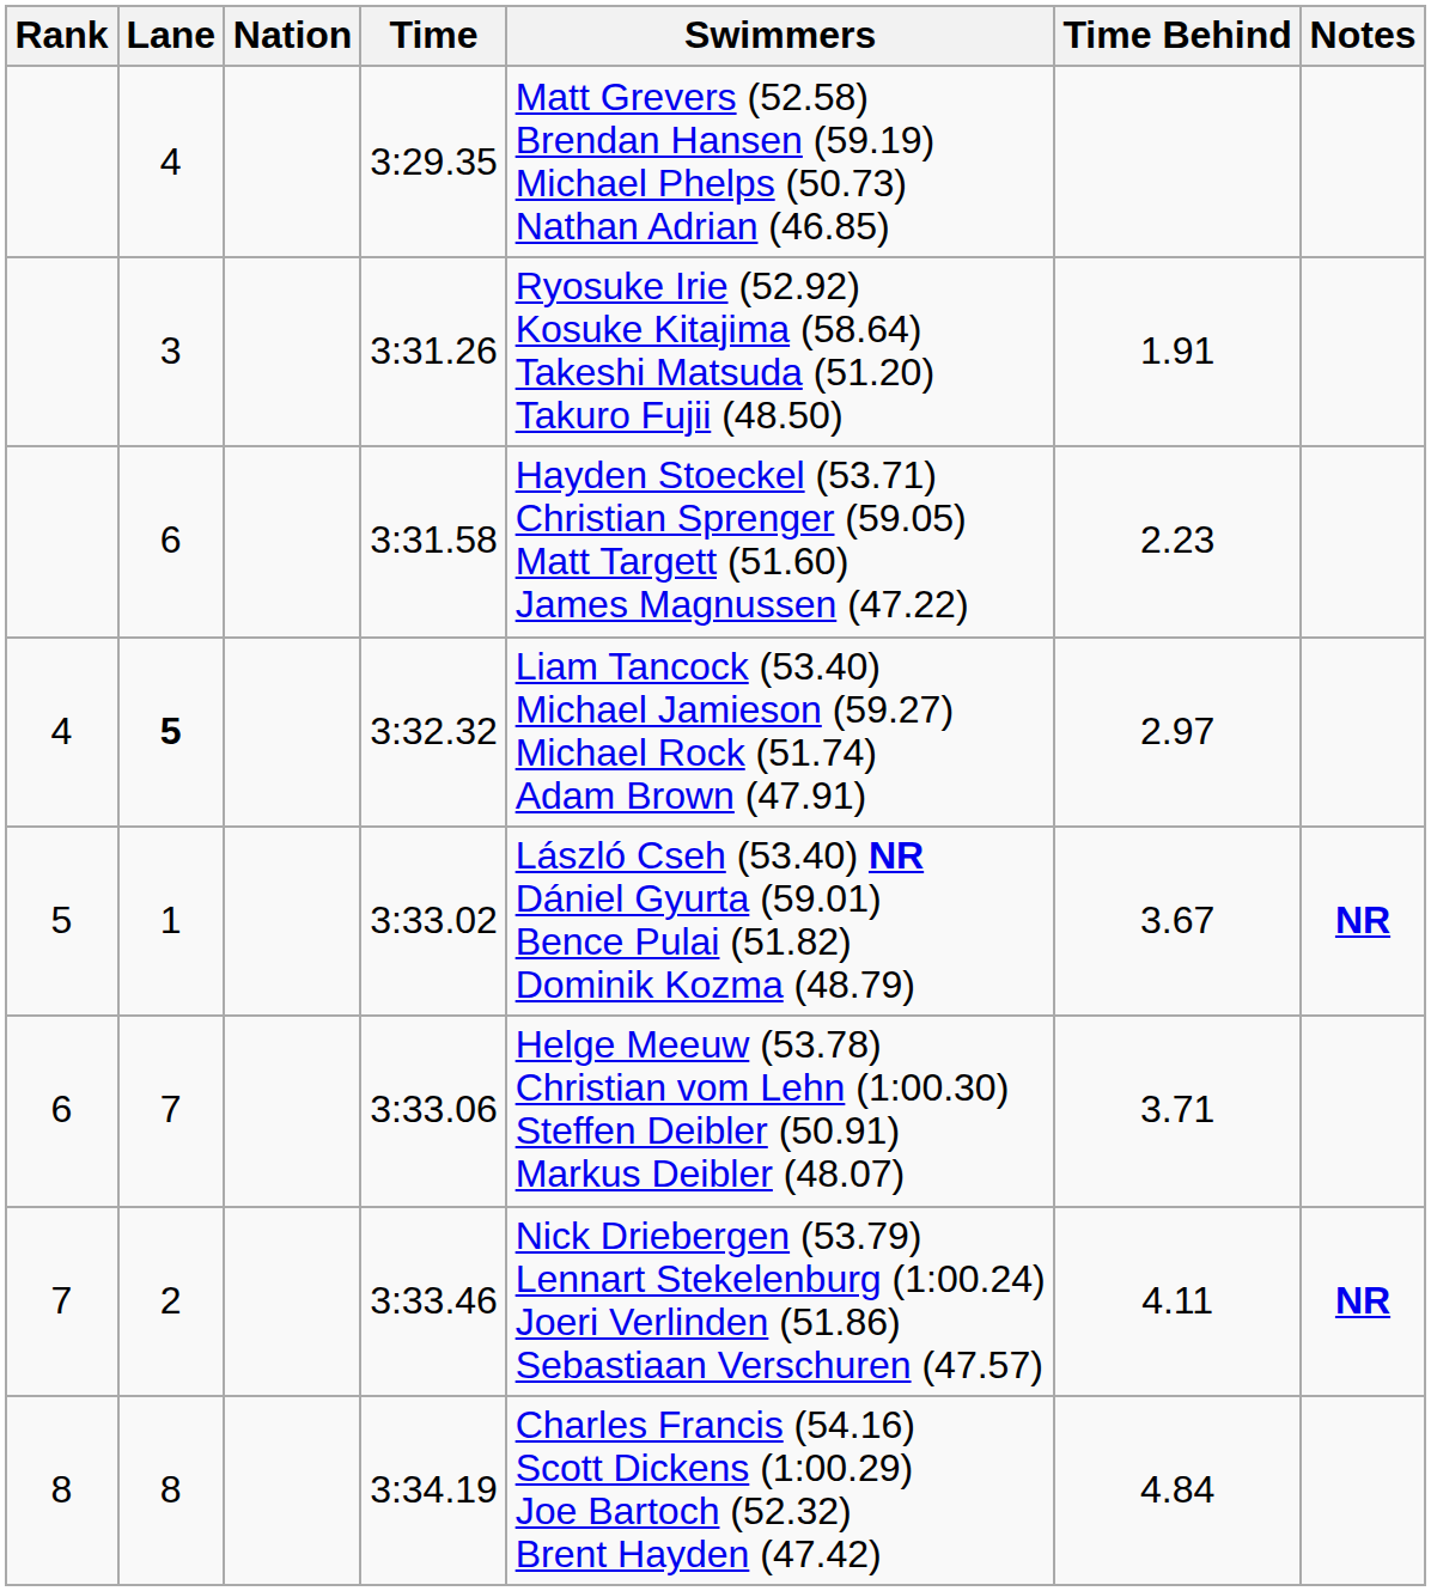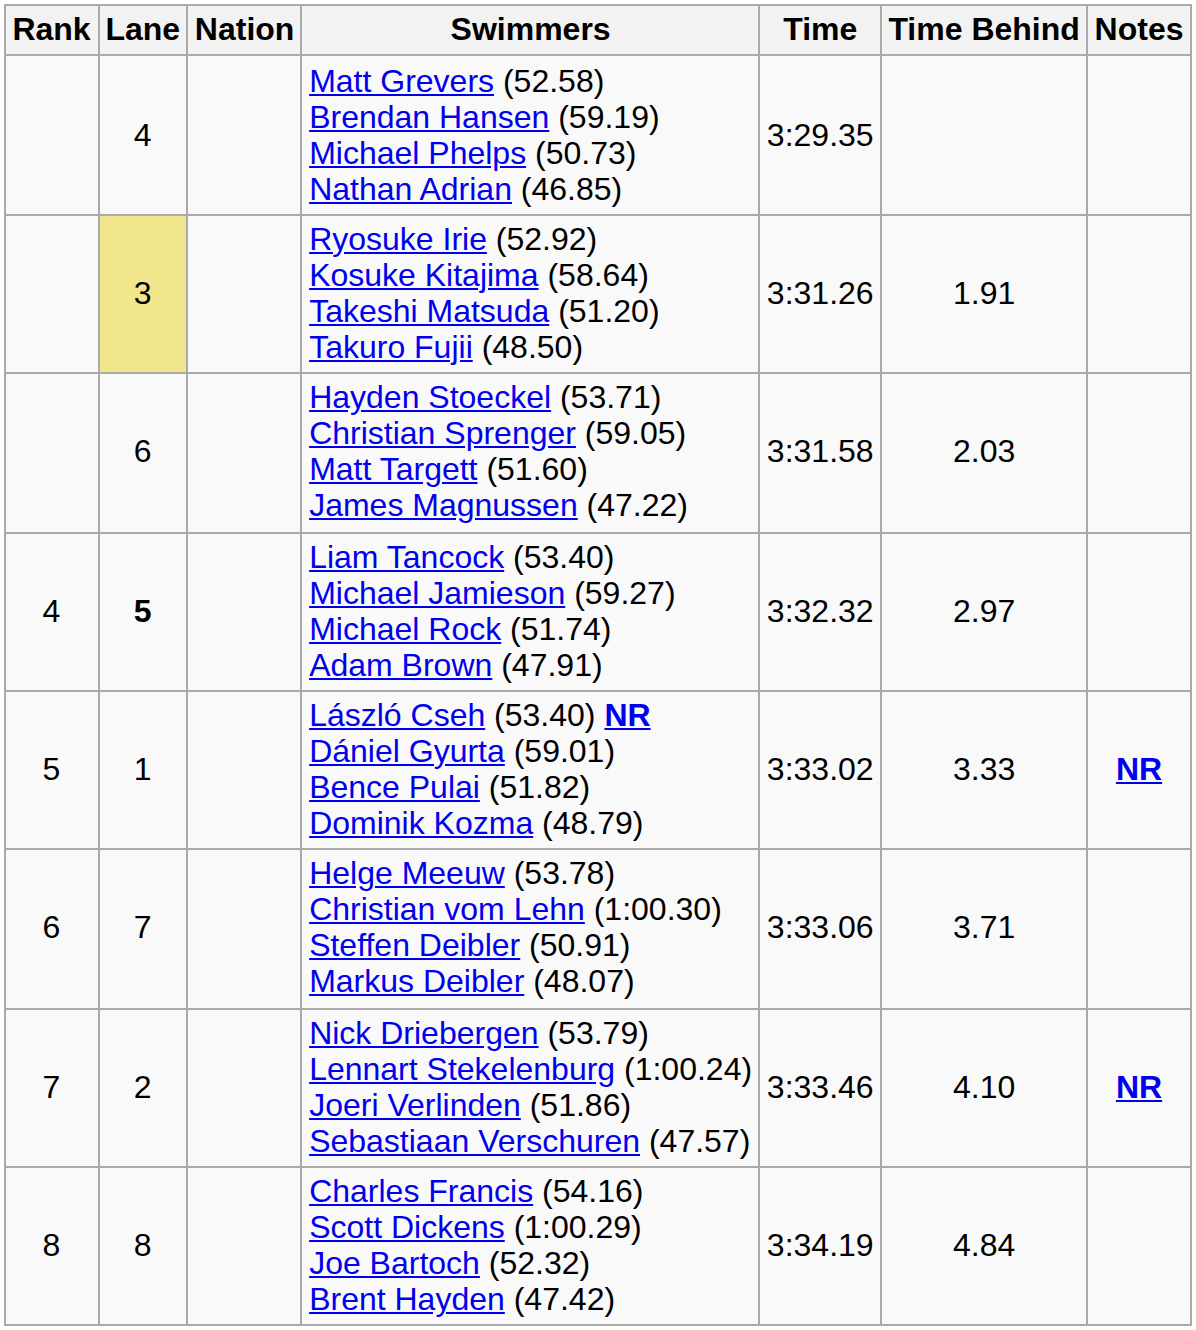columns swapped: Swimmers <-> Time
row 3 | Lane: no background -> khaki background
row 4 | Time Behind: 2.23 -> 2.03
row 6 | Time Behind: 3.67 -> 3.33
row 8 | Time Behind: 4.11 -> 4.10
